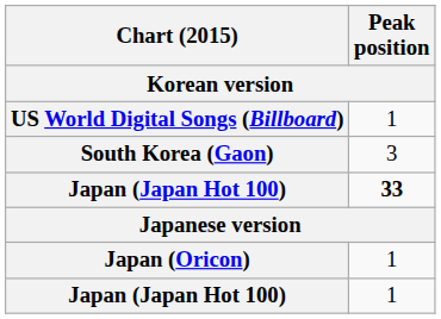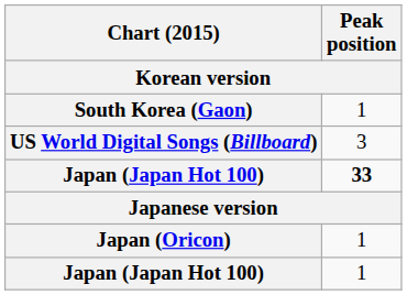row 3 | Chart (2015): US World Digital Songs (Billboard) -> South Korea (Gaon)
row 4 | Chart (2015): South Korea (Gaon) -> US World Digital Songs (Billboard)
